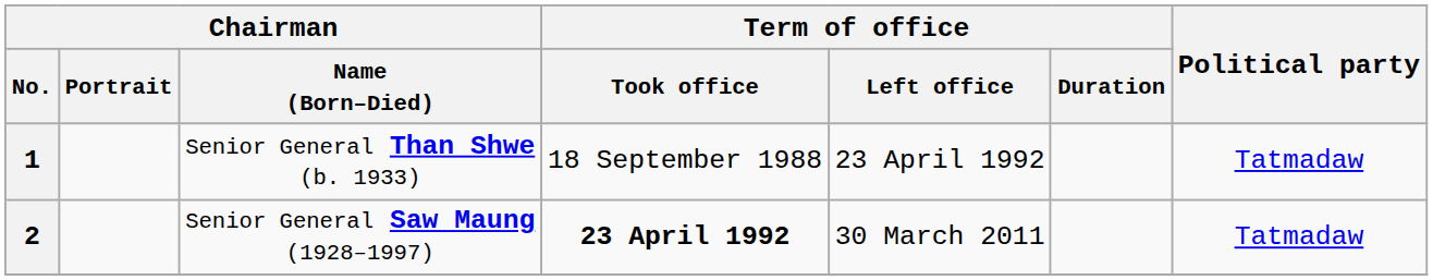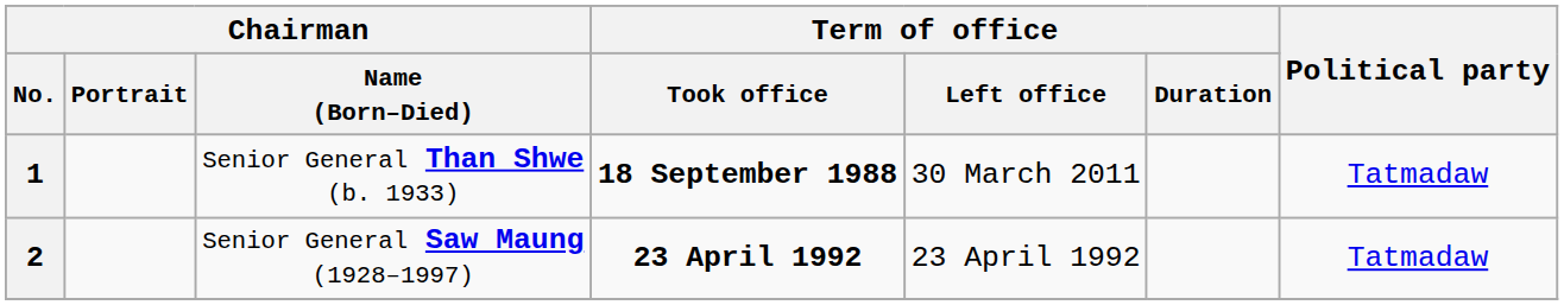1 | Term of office / Took office: normal -> bold
1 | Term of office / Left office: 23 April 1992 -> 30 March 2011
2 | Term of office / Left office: 30 March 2011 -> 23 April 1992
